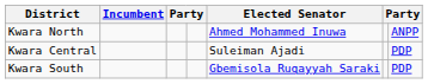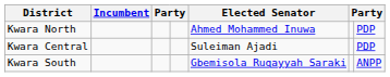Kwara North | column 7: ANPP -> PDP
Kwara South | column 7: PDP -> ANPP
